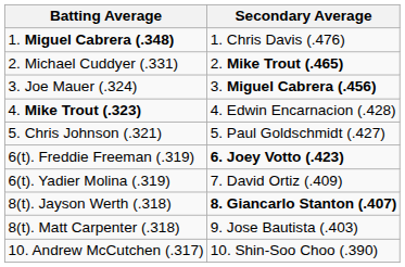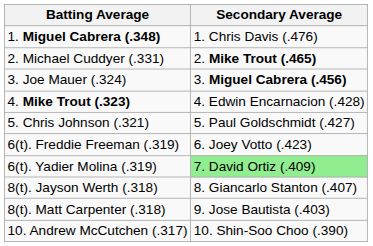6(t). Freddie Freeman (.319) | Secondary Average: bold -> normal
6(t). Yadier Molina (.319) | Secondary Average: no background -> lightgreen background
8(t). Jayson Werth (.318) | Secondary Average: bold -> normal
